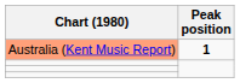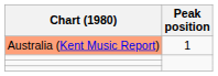row 2 | Peak position: bold -> normal
